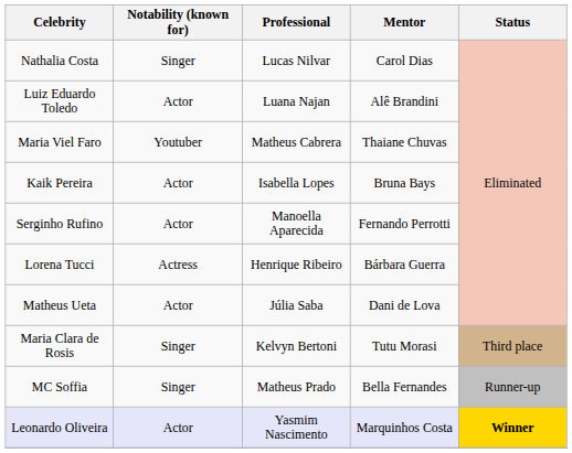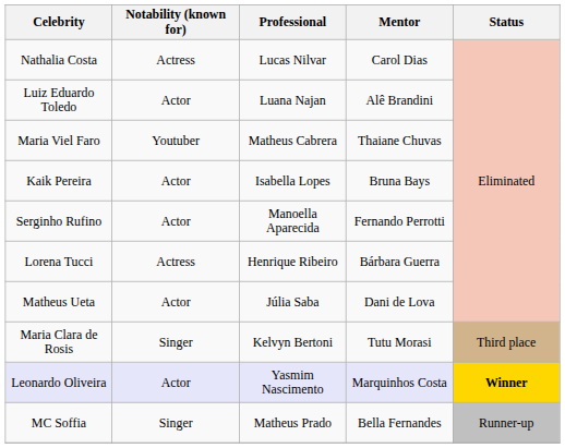Nathalia Costa | Notability (known for): Singer -> Actress
rows swapped: MC Soffia <-> Leonardo Oliveira
